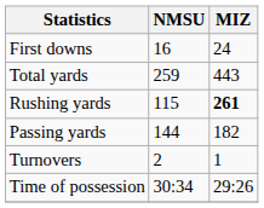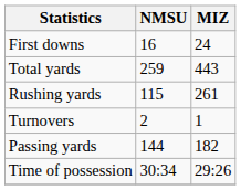Rushing yards | MIZ: bold -> normal
rows swapped: Passing yards <-> Turnovers
